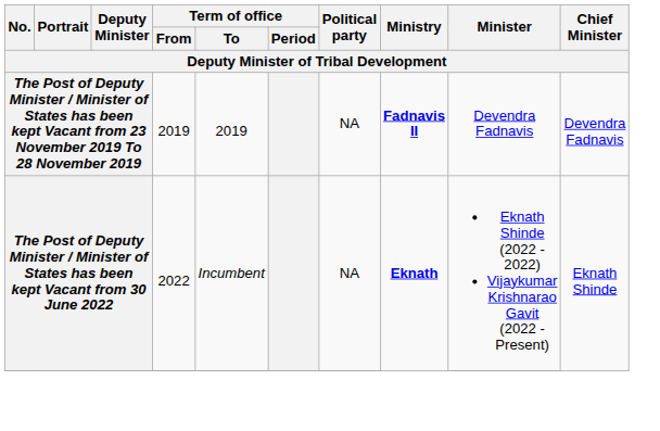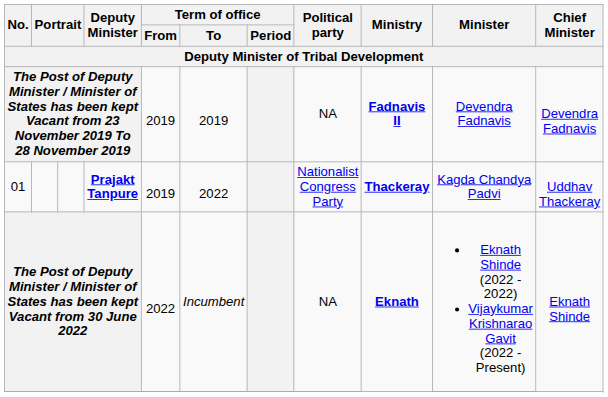+ row: 01 | Prajakt Tanpure | 2019 | 2022 | Nationalist Congress Party | Thackeray | Kagda Chandya Padvi | Uddhav Thackeray
